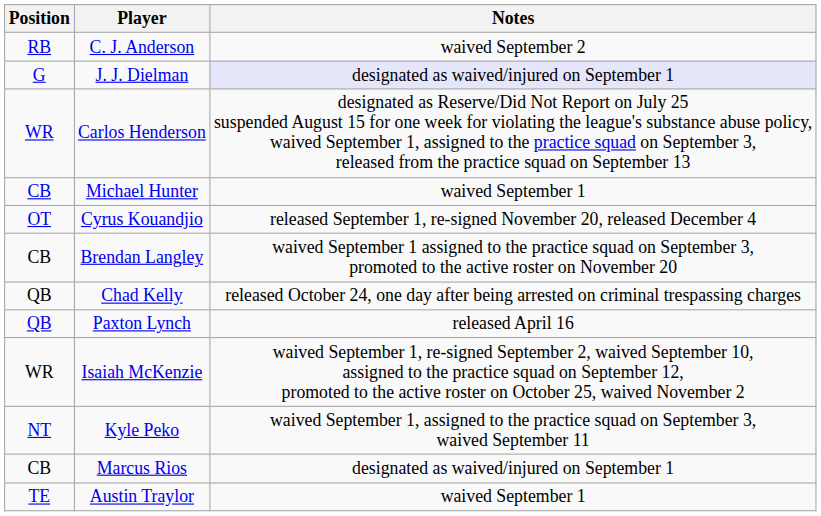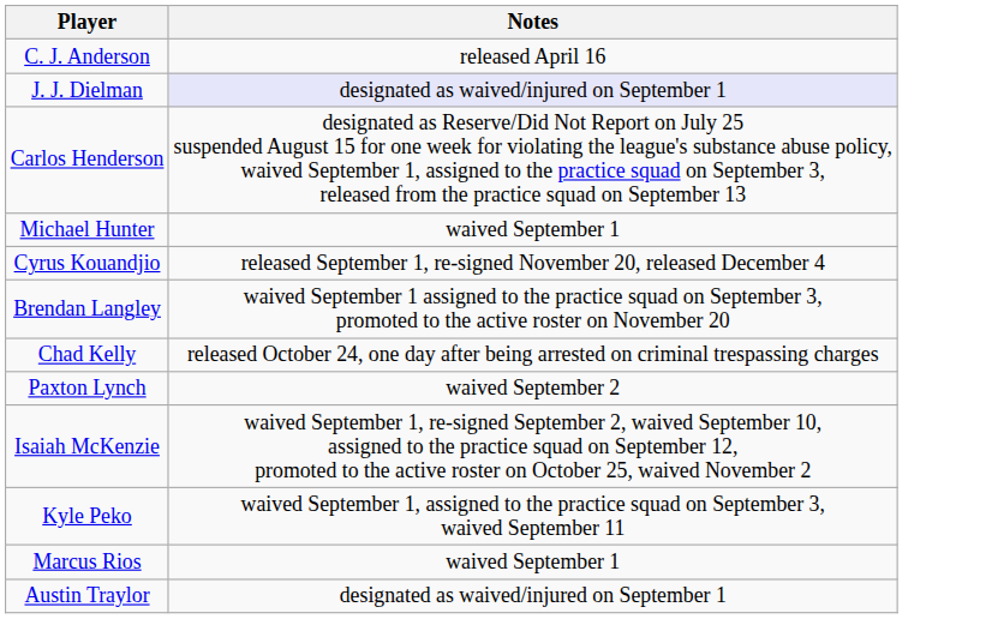- column: Position | RB | G | WR | CB | OT | CB | QB | QB | WR | NT | CB | TE
C. J. Anderson | Notes: waived September 2 -> released April 16
Paxton Lynch | Notes: released April 16 -> waived September 2
Marcus Rios | Notes: designated as waived/injured on September 1 -> waived September 1
Austin Traylor | Notes: waived September 1 -> designated as waived/injured on September 1
